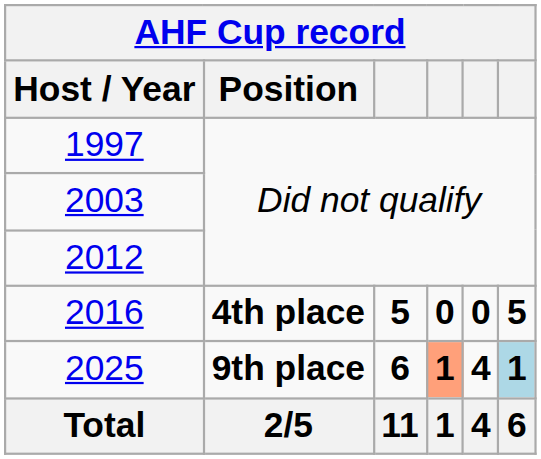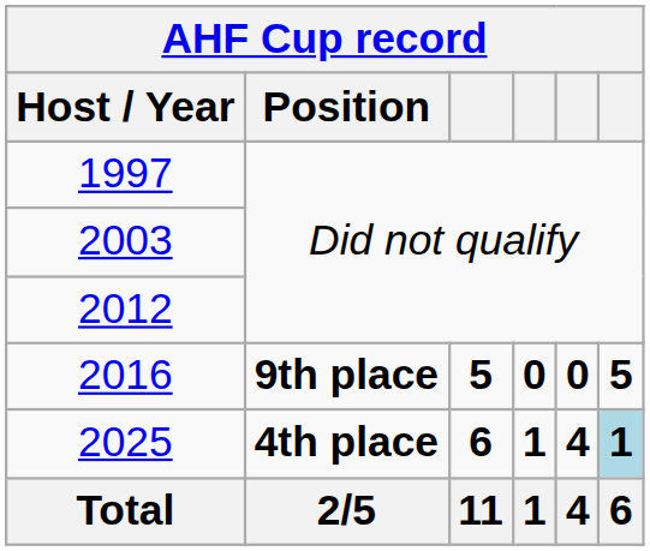2016 | Position: 4th place -> 9th place
2025 | Position: 9th place -> 4th place
2025 | column 4: lightsalmon background -> no background
